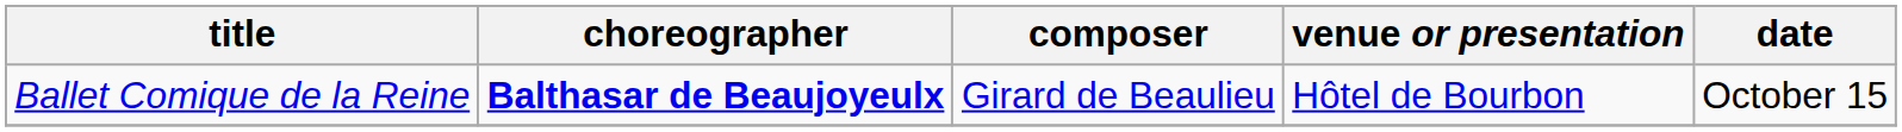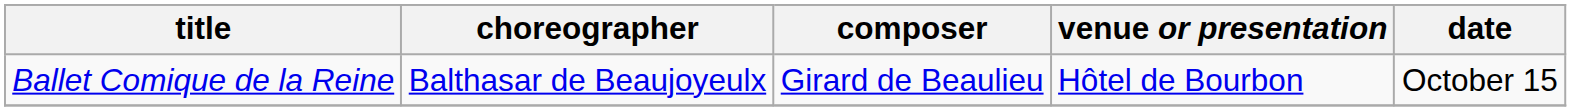Ballet Comique de la Reine | choreographer: bold -> normal
